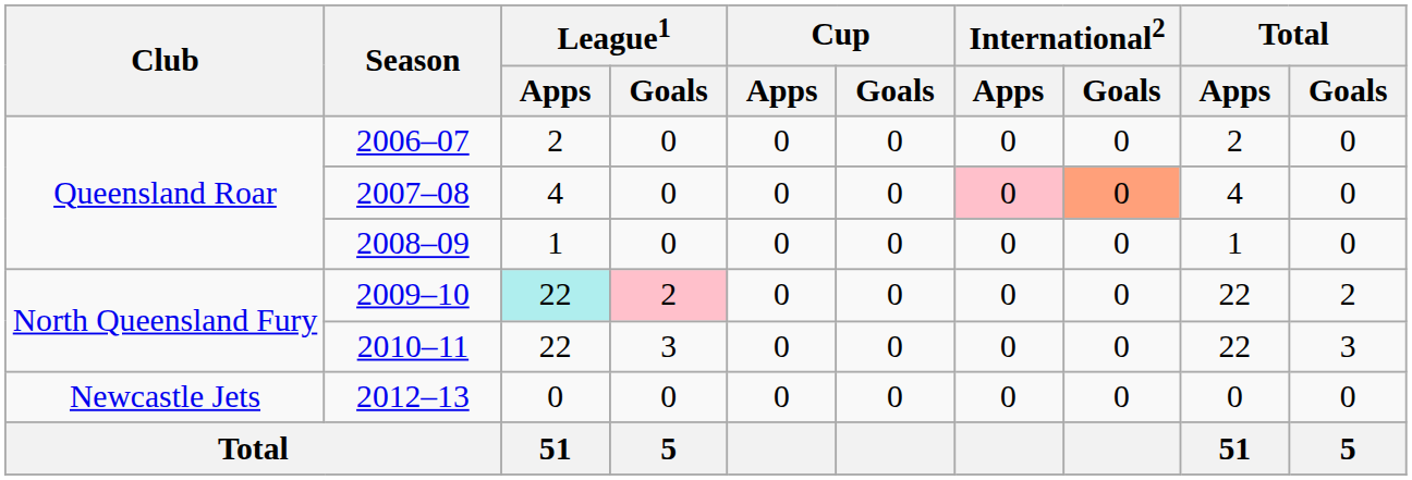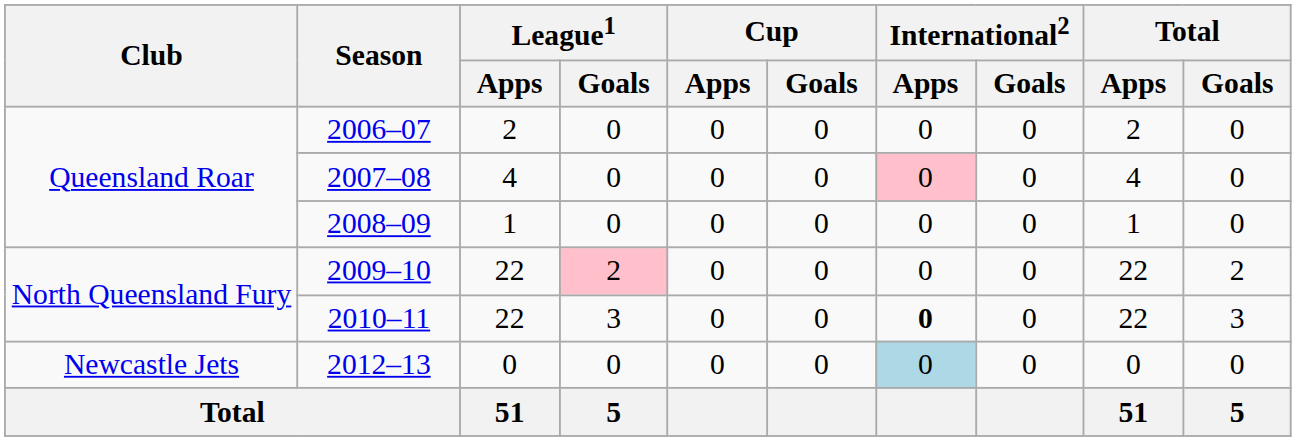2007–08 | International2 / Goals: lightsalmon background -> no background
2009–10 | League1 / Apps: paleturquoise background -> no background
2010–11 | International2 / Apps: normal -> bold
2012–13 | International2 / Apps: no background -> lightblue background
